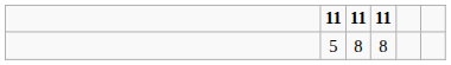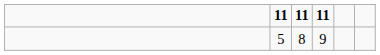row 2 | column 4: 8 -> 9
